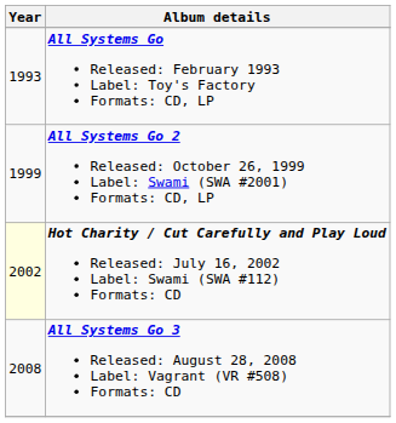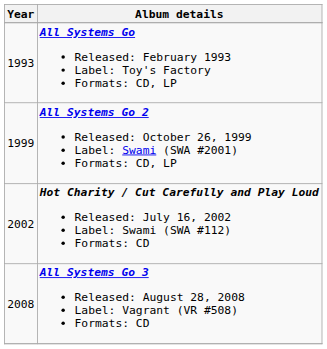row 4 | Year: lightyellow background -> no background
